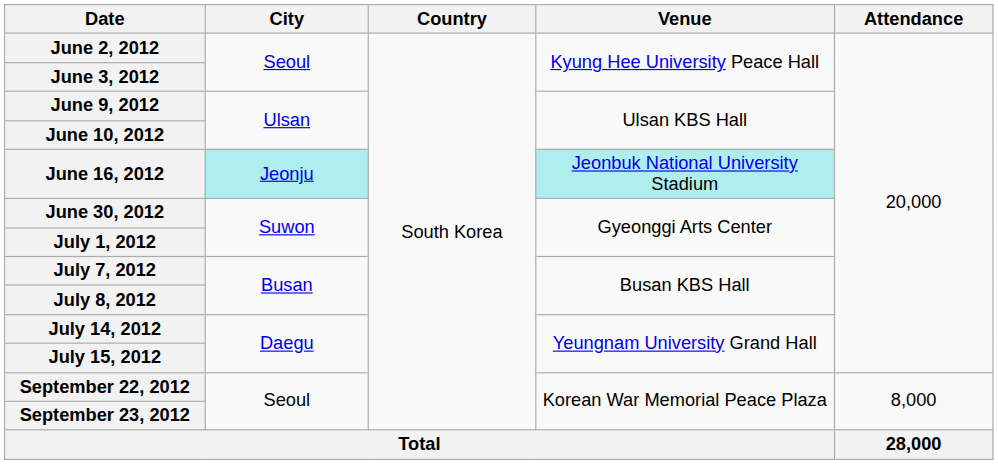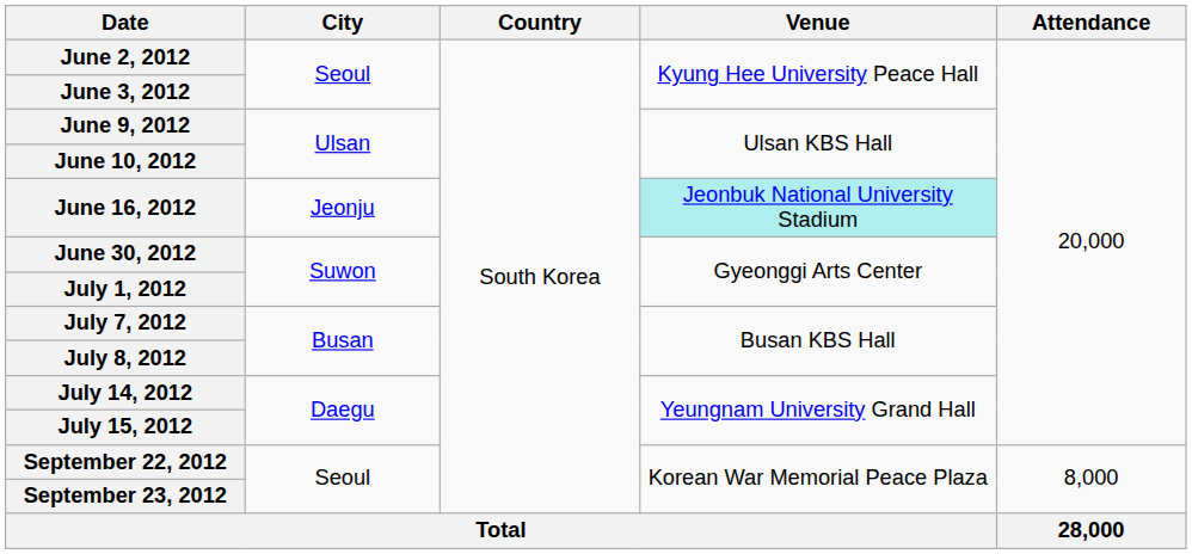June 16, 2012 | City: paleturquoise background -> no background
